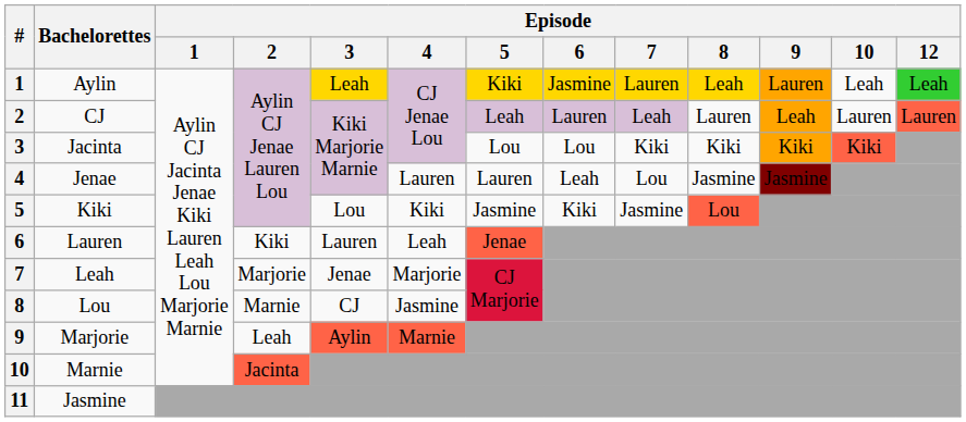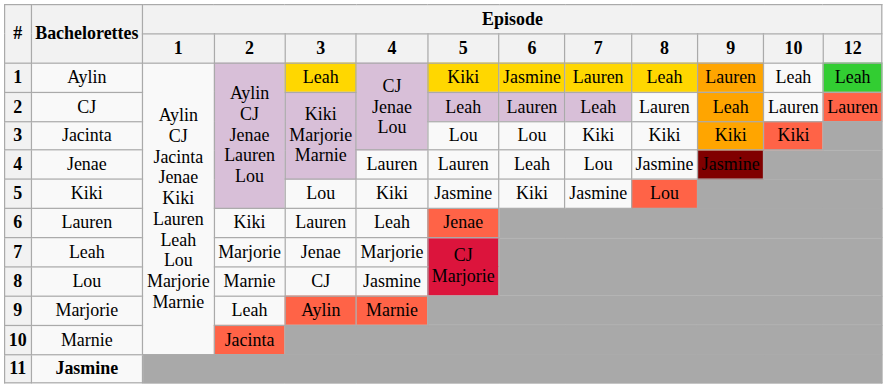11 | Bachelorettes: normal -> bold
